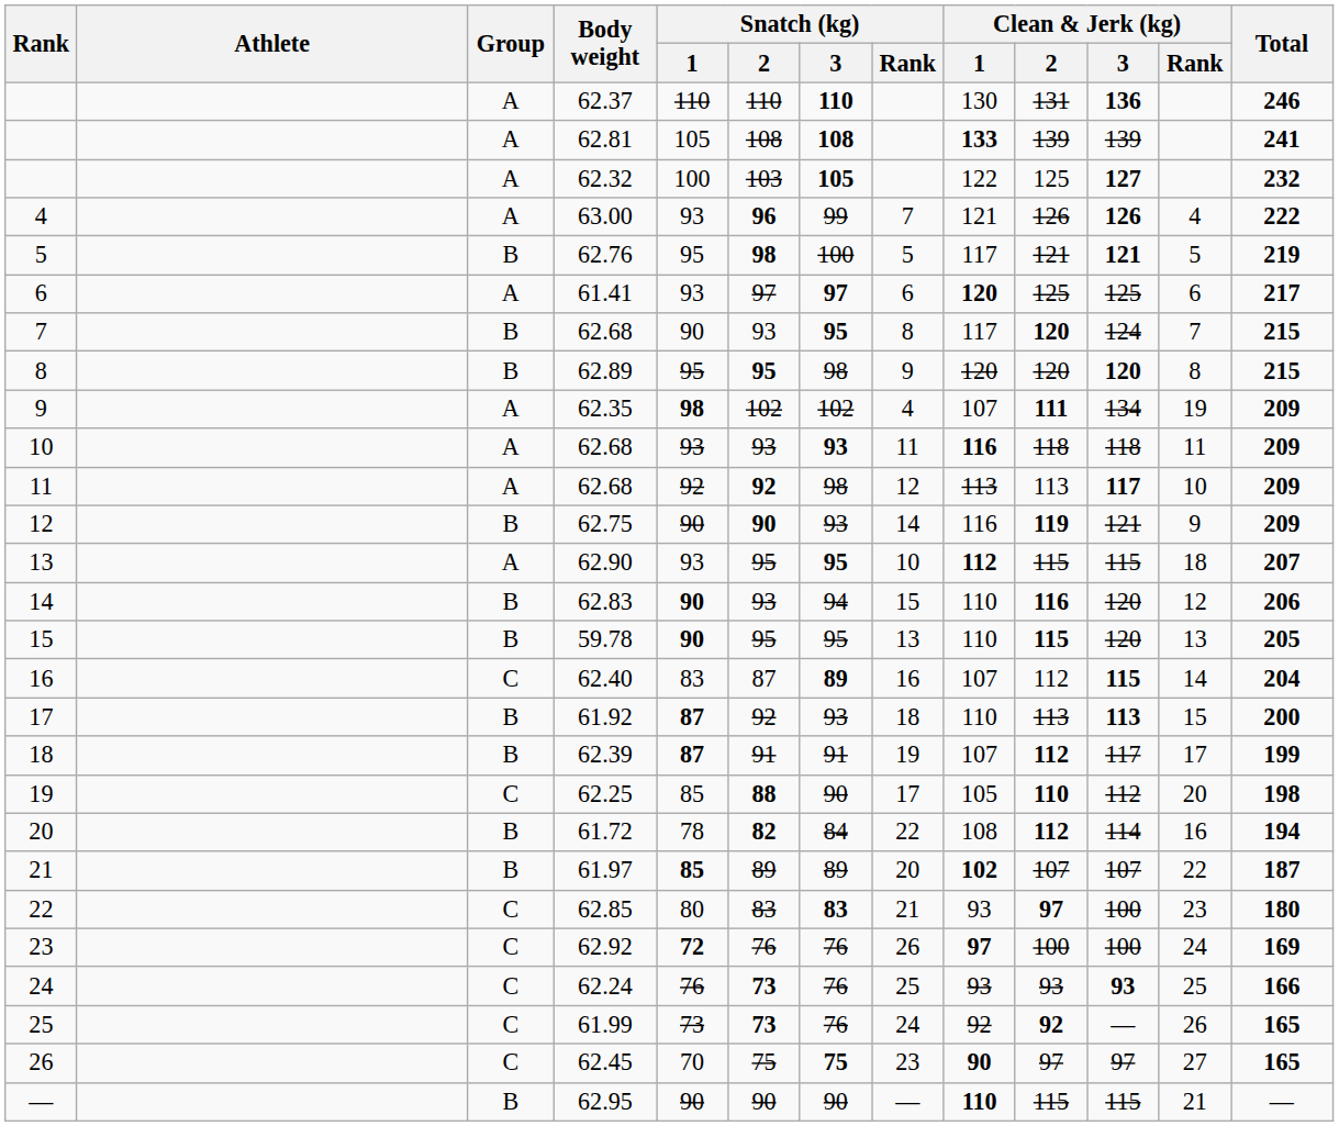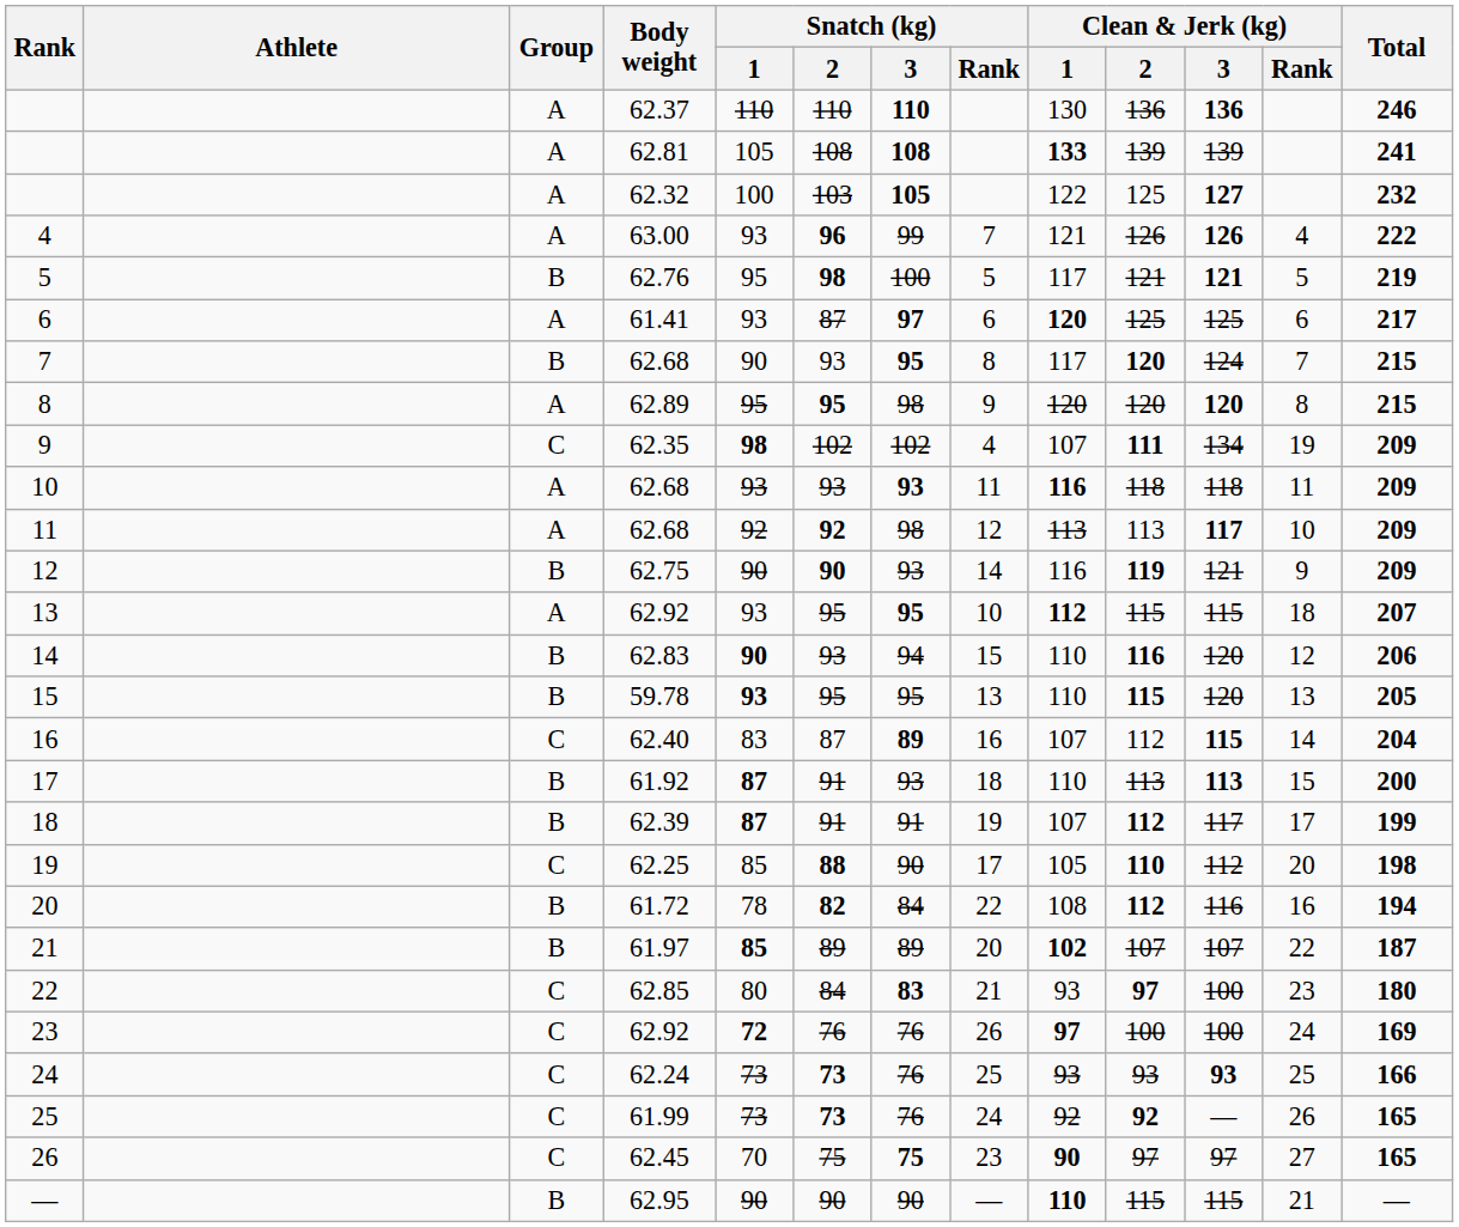row 3 | Clean & Jerk (kg) / 2: 131 -> 136
row 8 | Snatch (kg) / 2: 97 -> 87
row 10 | Group: B -> A
row 11 | Group: A -> C
row 15 | Body weight: 62.90 -> 62.92
row 17 | Snatch (kg) / 1: 90 -> 93
row 19 | Snatch (kg) / 2: 92 -> 91
row 22 | Clean & Jerk (kg) / 3: 114 -> 116
row 24 | Snatch (kg) / 2: 83 -> 84
row 26 | Snatch (kg) / 1: 76 -> 73
